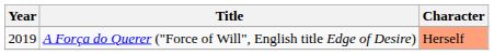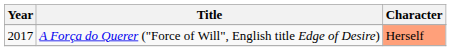row 2 | Year: 2019 -> 2017
